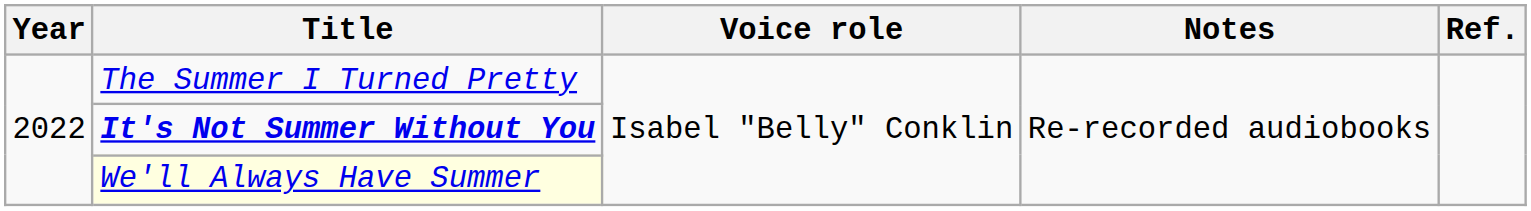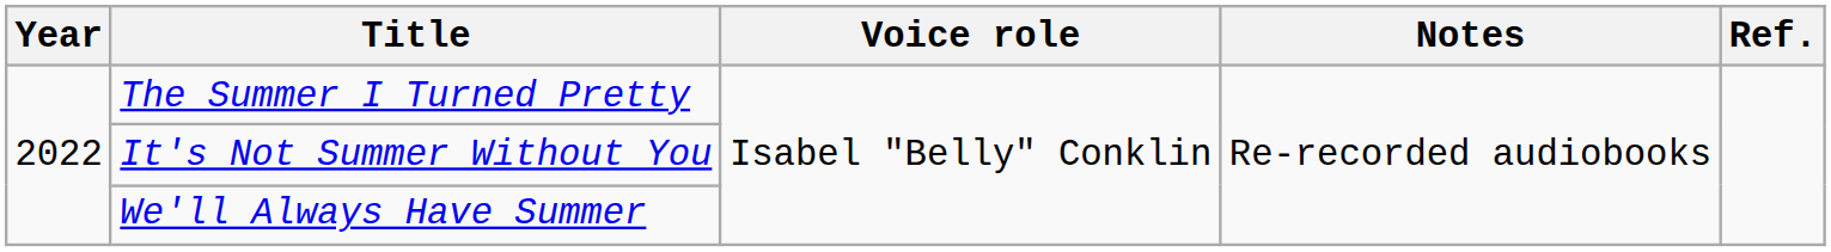It's Not Summer Without You | Title: bold -> normal
We'll Always Have Summer | Title: lightyellow background -> no background
